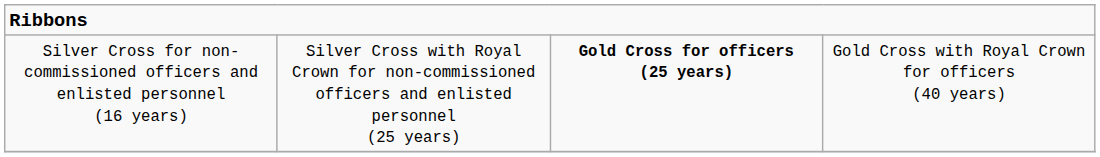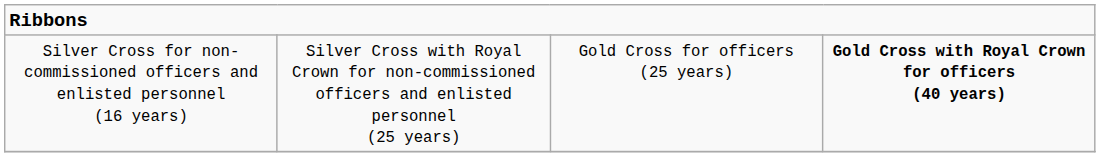row 2 | column 3: bold -> normal
row 2 | column 4: normal -> bold
